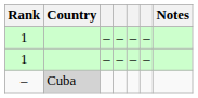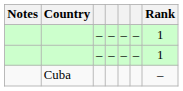columns swapped: Rank <-> Notes
row 4 | Country: lightgrey background -> no background
